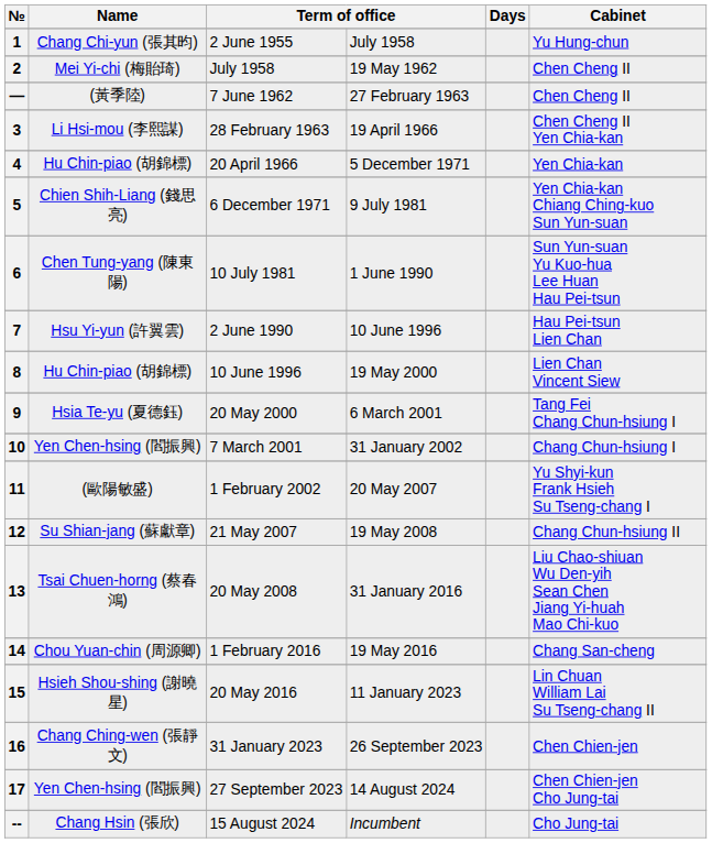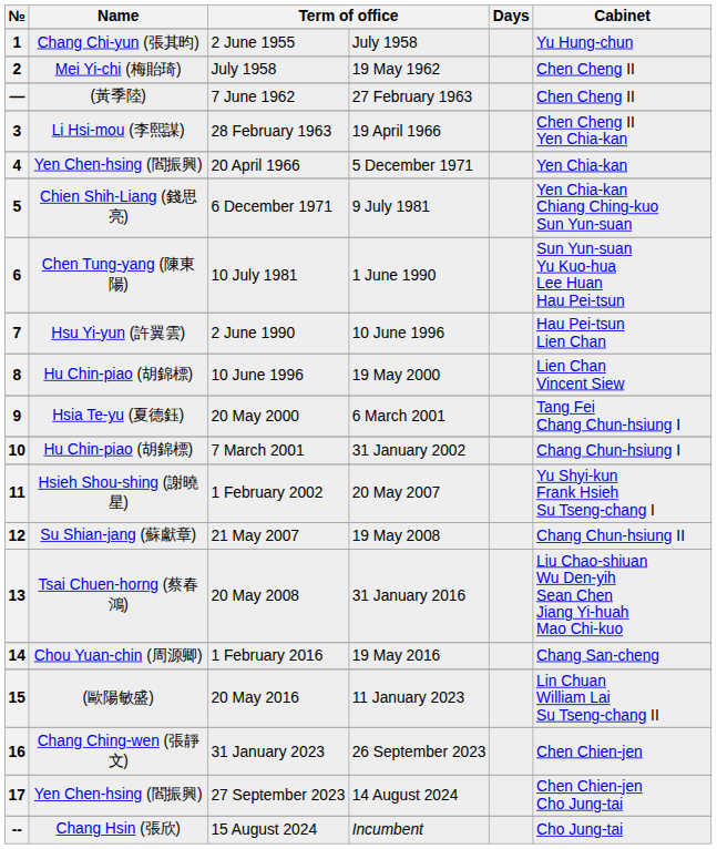4 | Name: Hu Chin-piao (胡錦標) -> Yen Chen-hsing (閻振興)
10 | Name: Yen Chen-hsing (閻振興) -> Hu Chin-piao (胡錦標)
11 | Name: (歐陽敏盛) -> Hsieh Shou-shing (謝曉星)
15 | Name: Hsieh Shou-shing (謝曉星) -> (歐陽敏盛)
